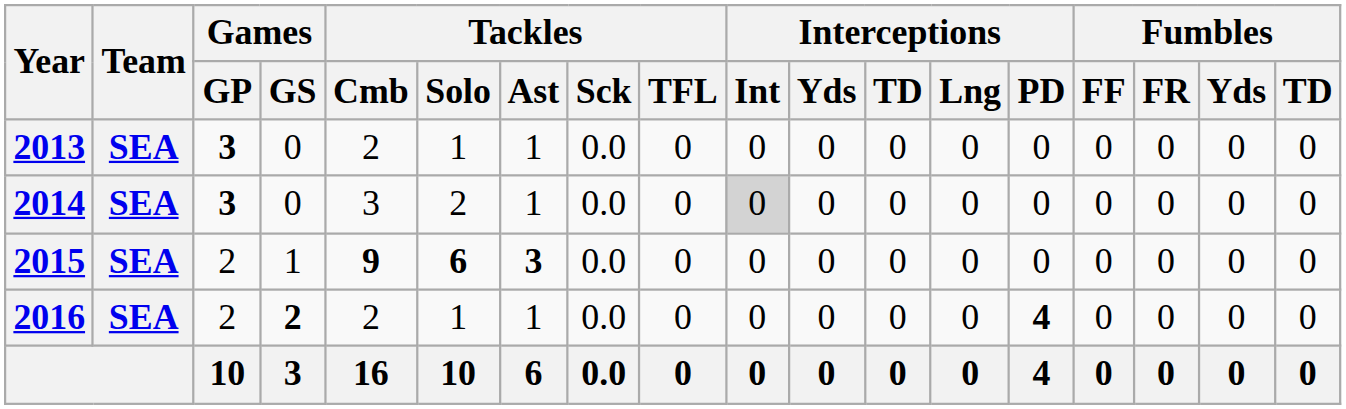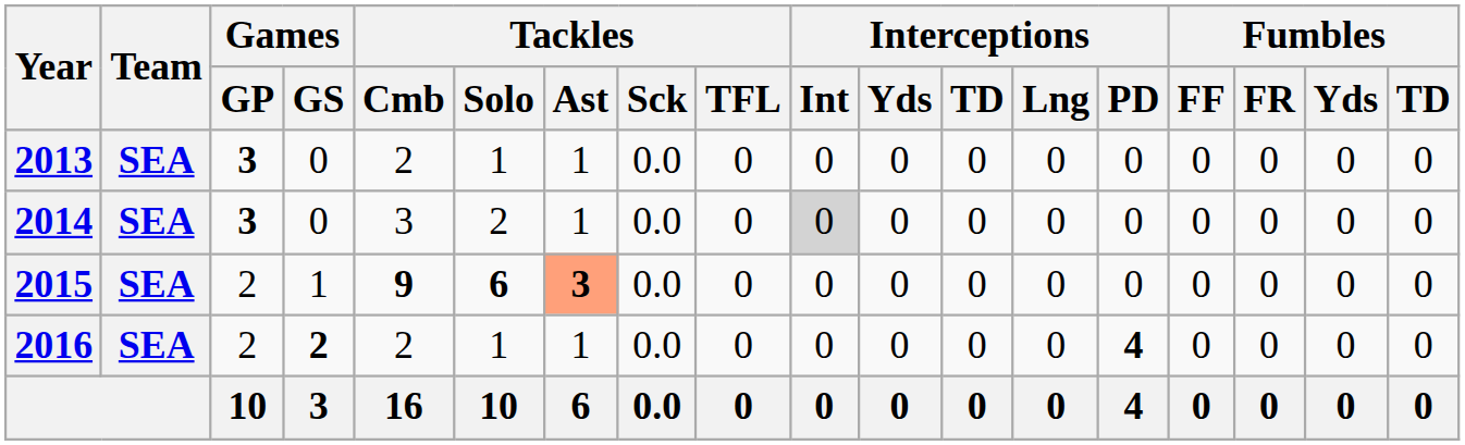2015 | Tackles / Ast: no background -> lightsalmon background
